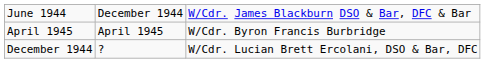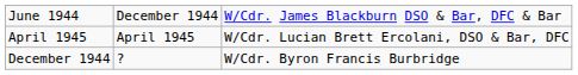row 2 | column 3: W/Cdr. Byron Francis Burbridge -> W/Cdr. Lucian Brett Ercolani, DSO & Bar, DFC
row 3 | column 3: W/Cdr. Lucian Brett Ercolani, DSO & Bar, DFC -> W/Cdr. Byron Francis Burbridge
